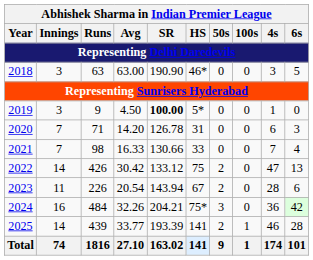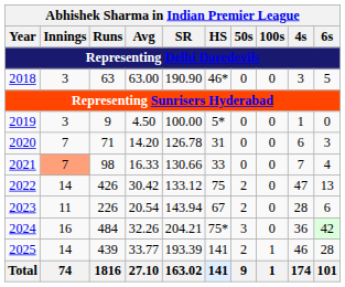2019 | SR: bold -> normal
2021 | Innings: no background -> lightsalmon background
